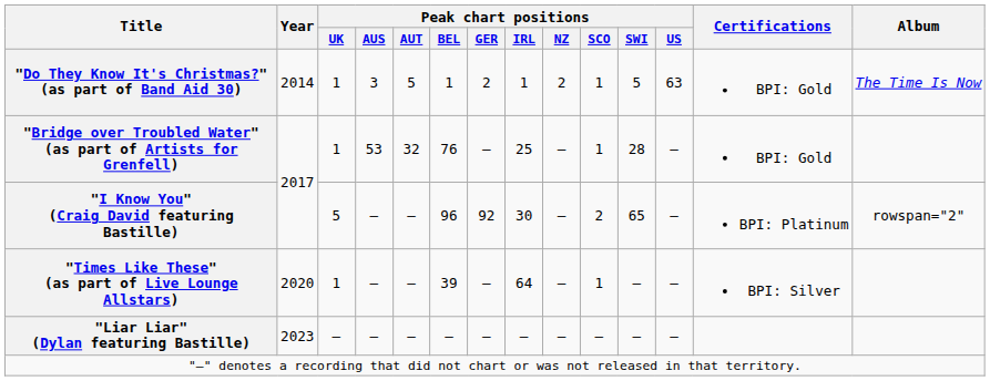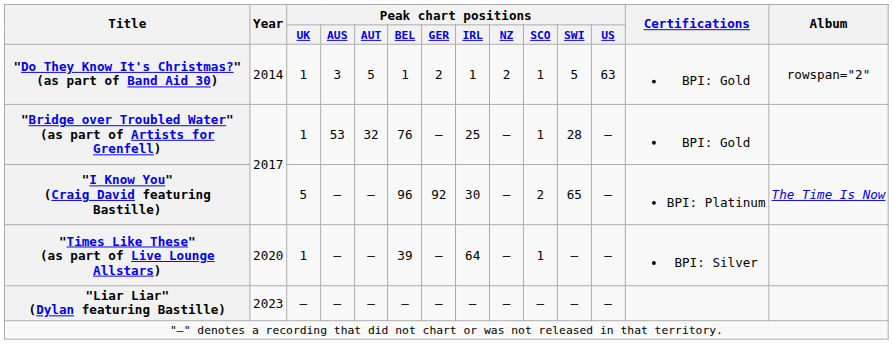"Do They Know It's Christmas?" (as part of Band Aid 30) | Album: The Time Is Now -> rowspan="2"
"I Know You" (Craig David featuring Bastille) | Album: rowspan="2" -> The Time Is Now
